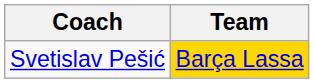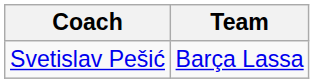Svetislav Pešić | Team: gold background -> no background
